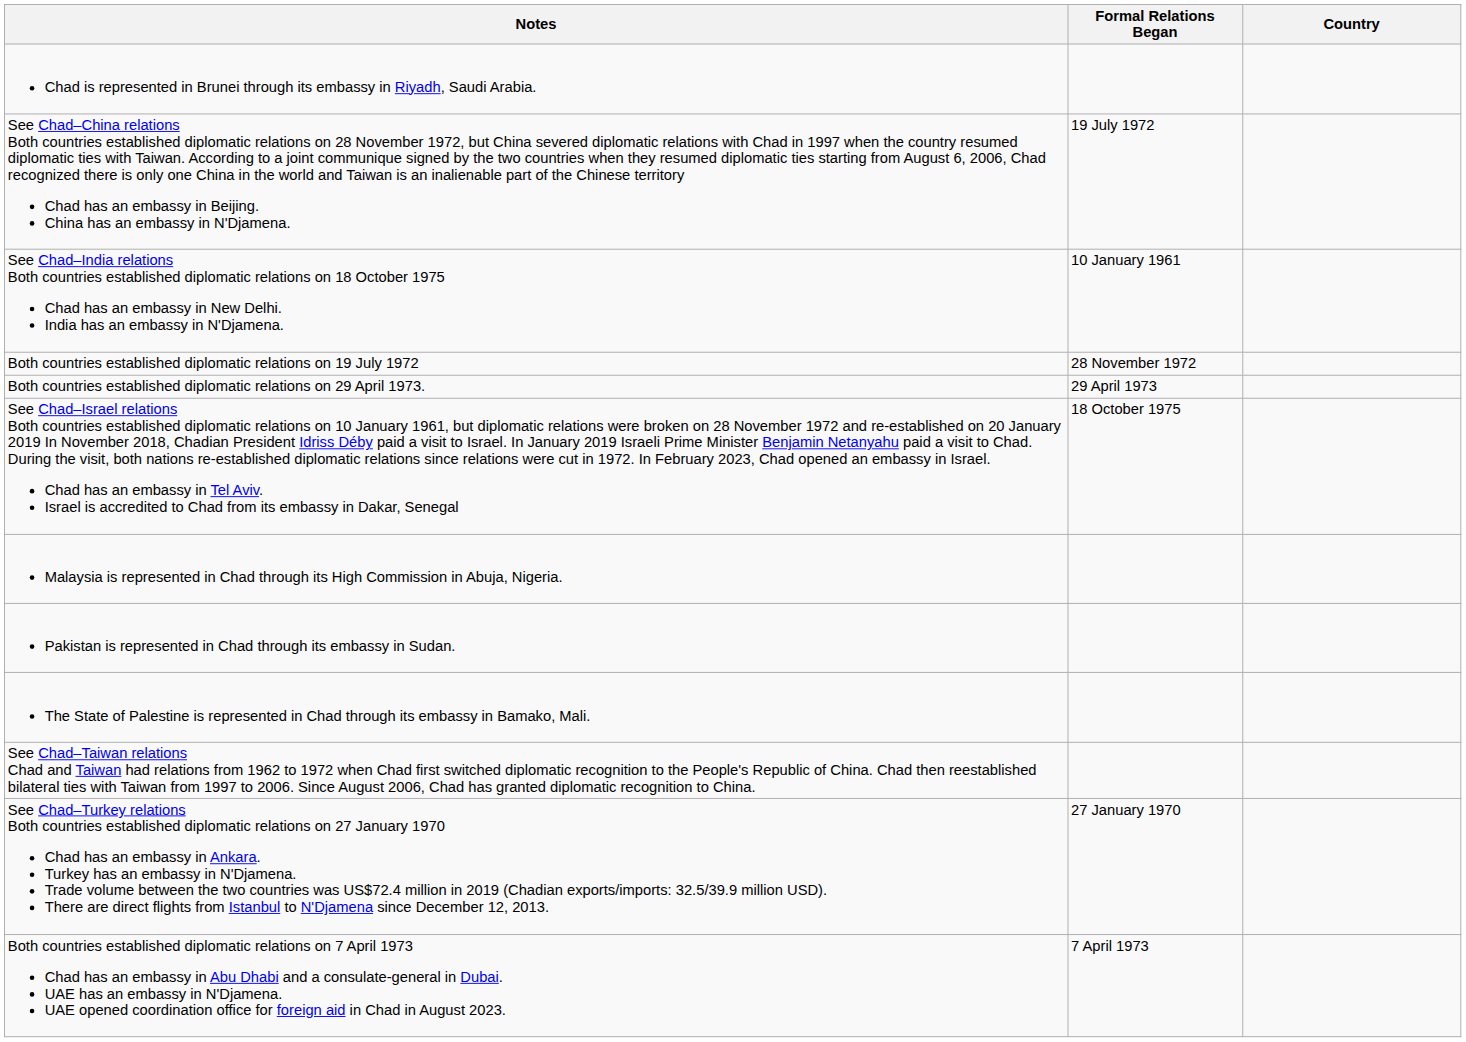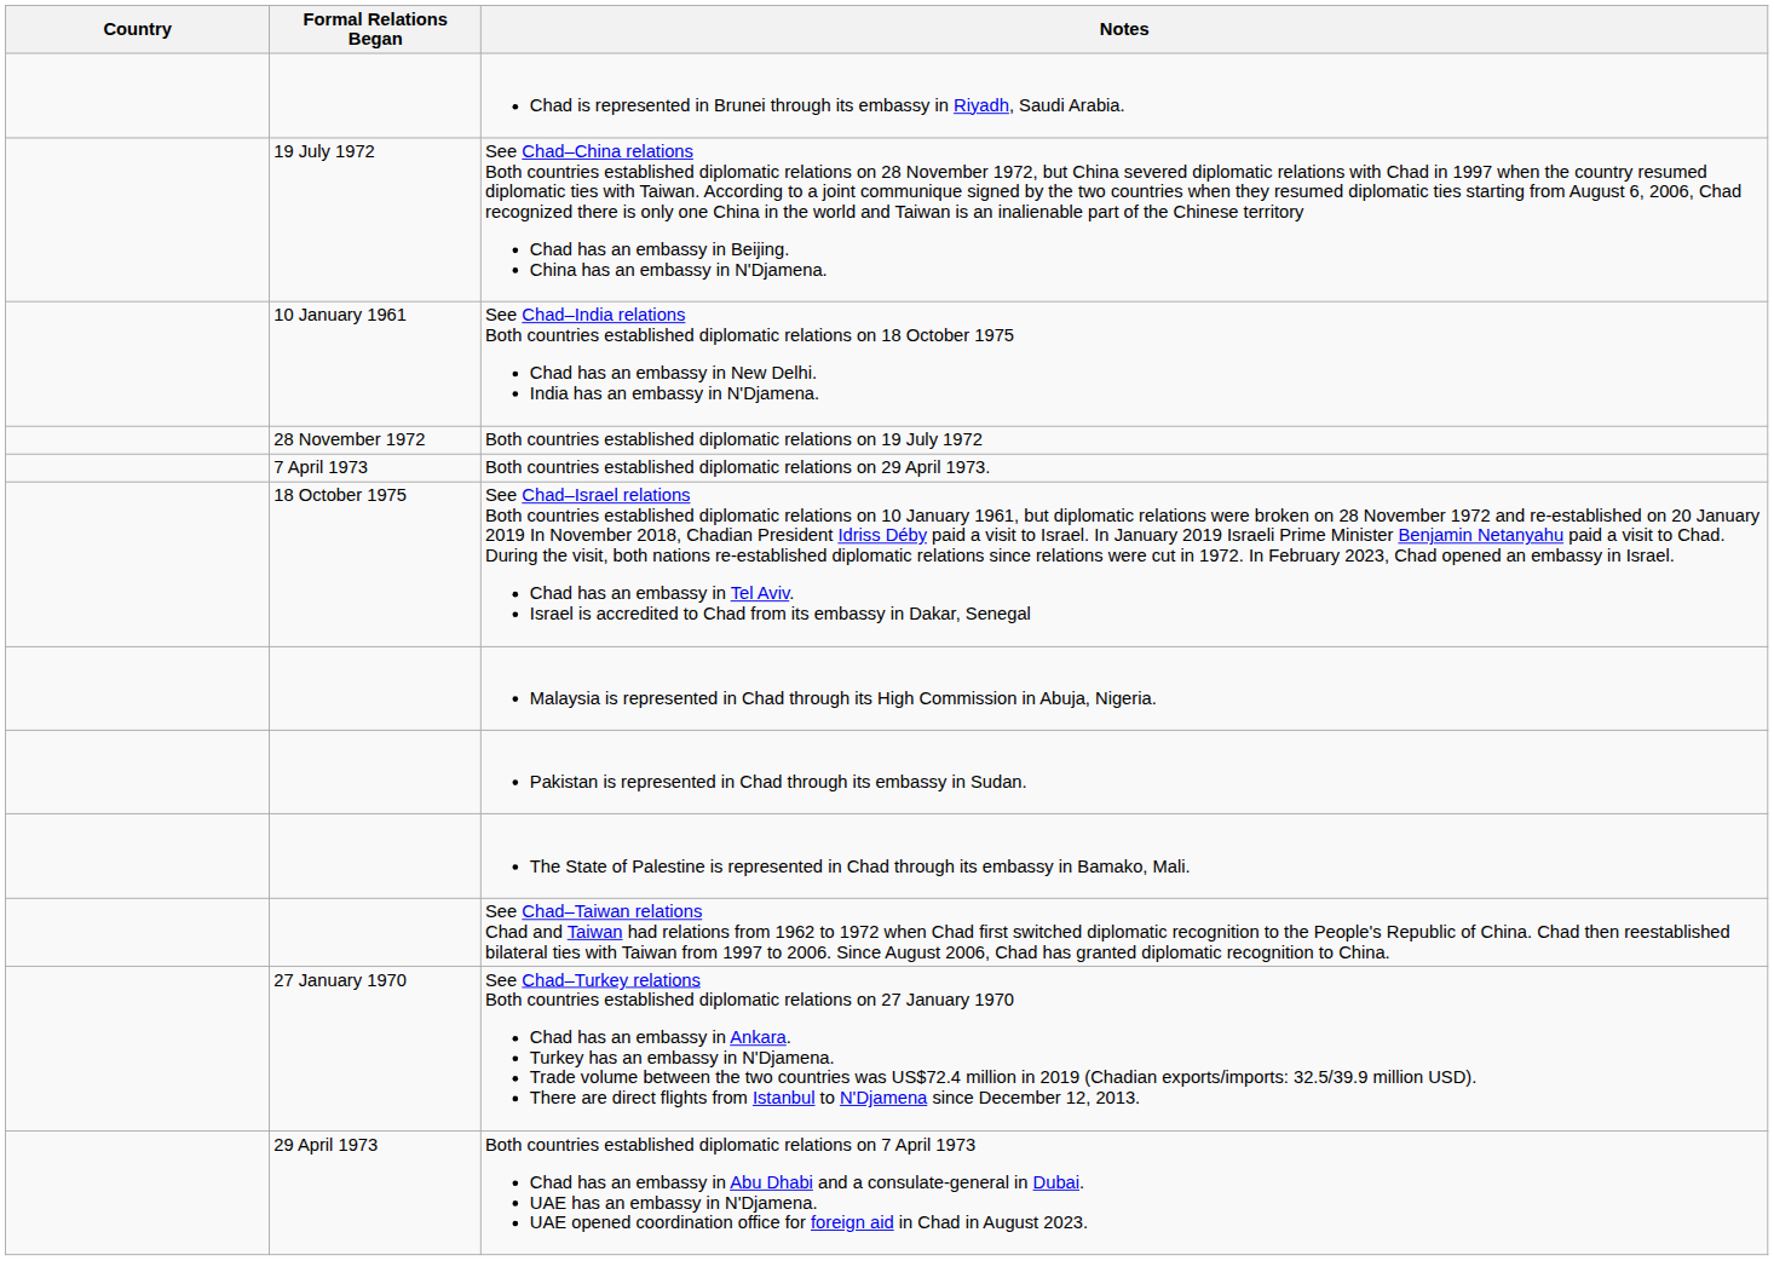columns swapped: Country <-> Notes
row 6 | Formal Relations Began: 29 April 1973 -> 7 April 1973
row 13 | Formal Relations Began: 7 April 1973 -> 29 April 1973
